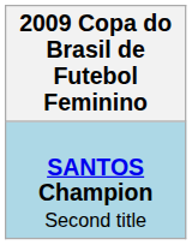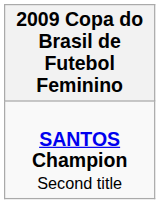row 2 | column 1: lightblue background -> no background
